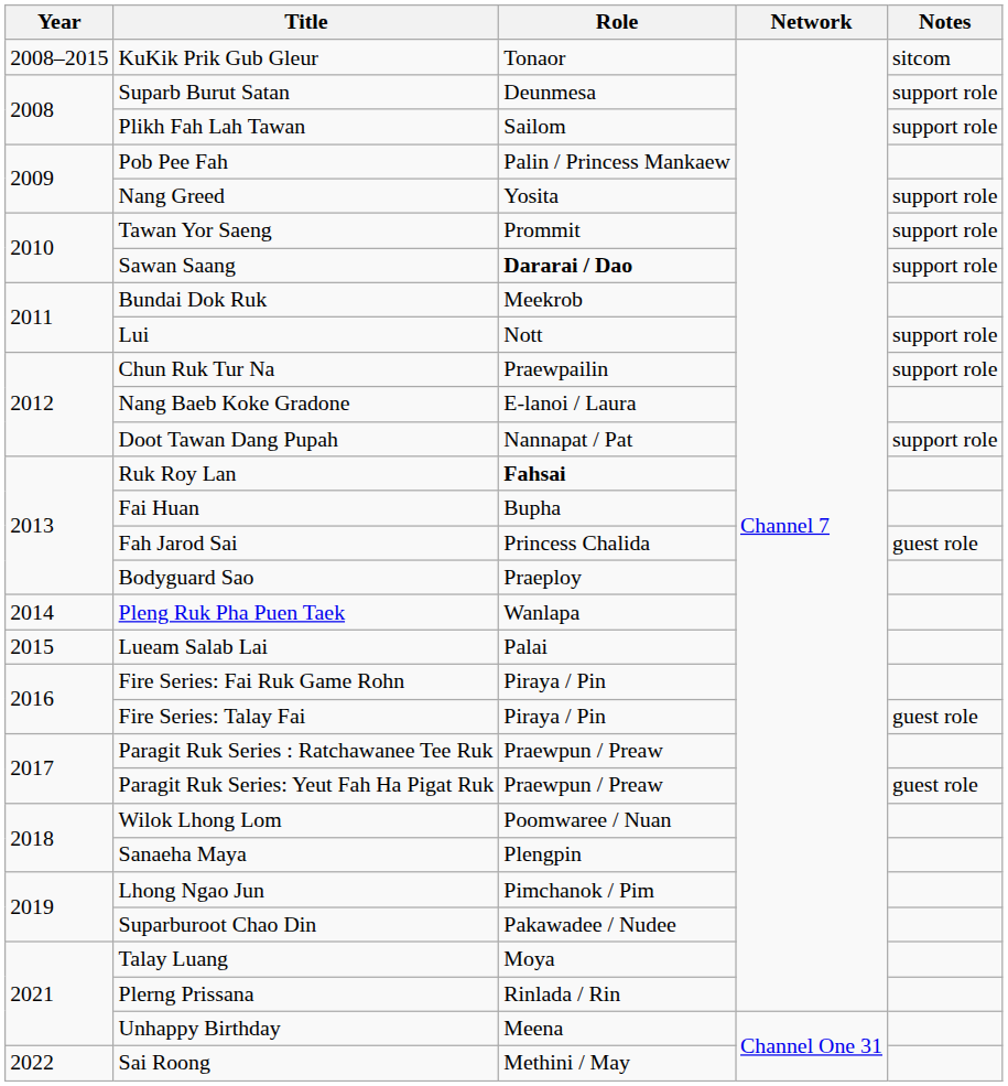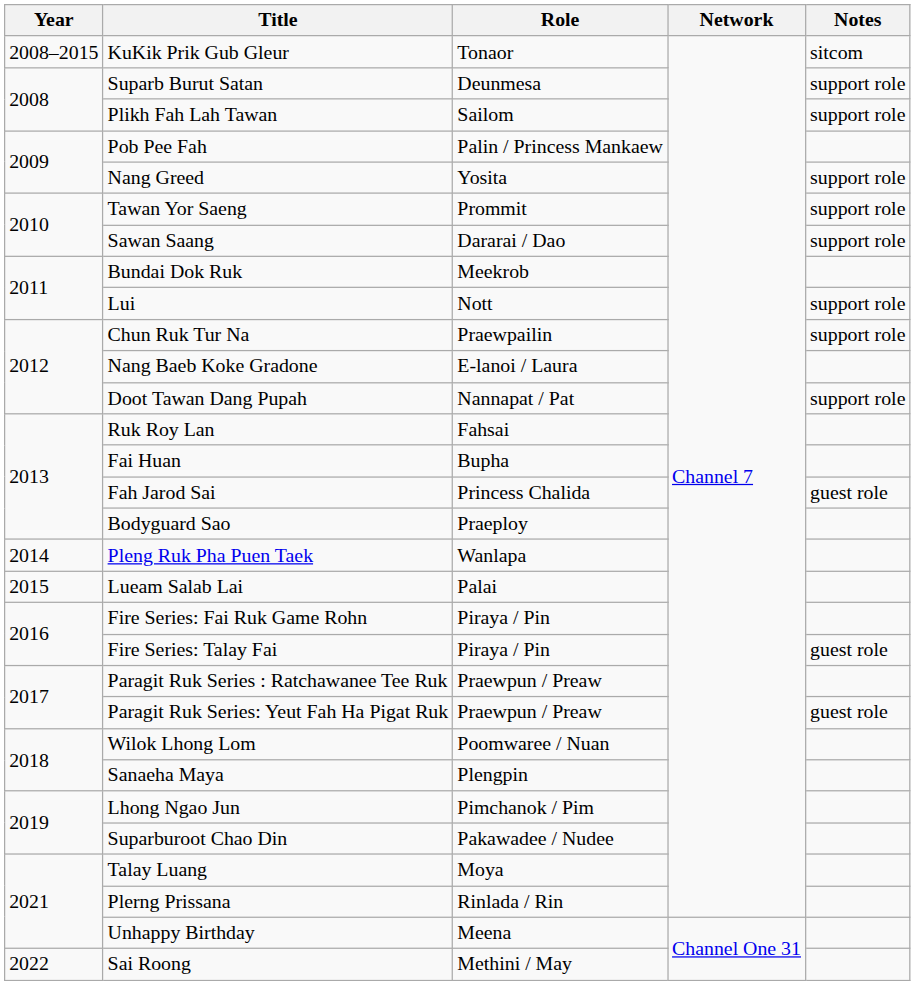Sawan Saang | Role: bold -> normal
Ruk Roy Lan | Role: bold -> normal
